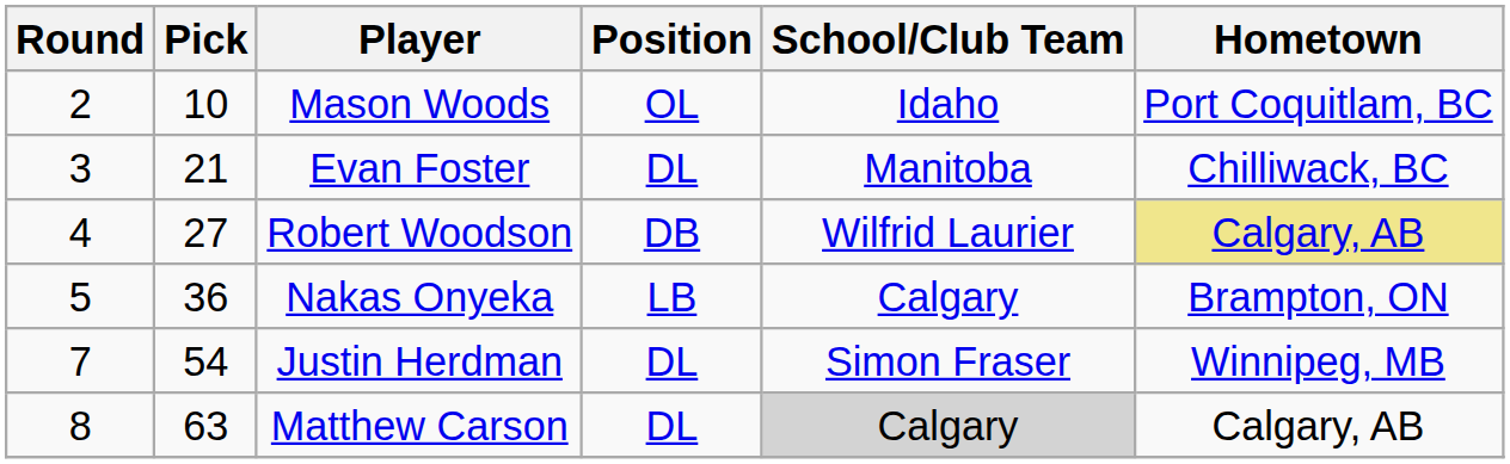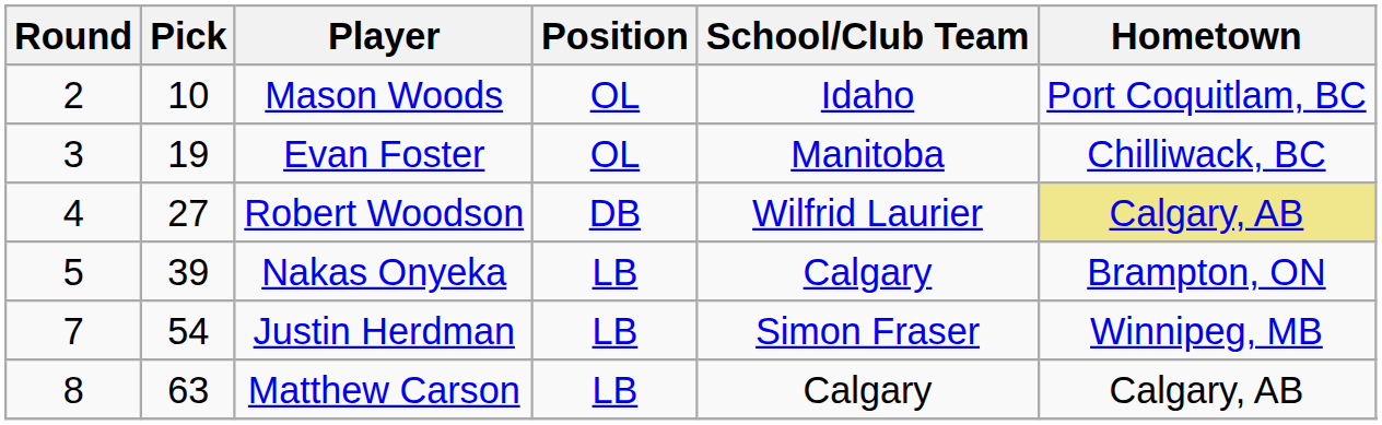Evan Foster | Pick: 21 -> 19
Evan Foster | Position: DL -> OL
Nakas Onyeka | Pick: 36 -> 39
Justin Herdman | Position: DL -> LB
Matthew Carson | Position: DL -> LB
Matthew Carson | School/Club Team: lightgrey background -> no background
